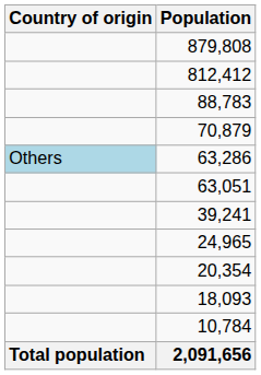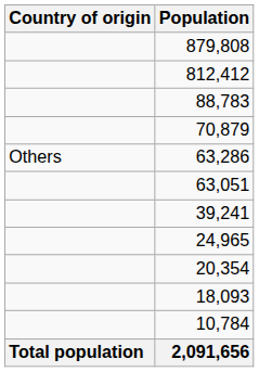63,286 | Country of origin: lightblue background -> no background
